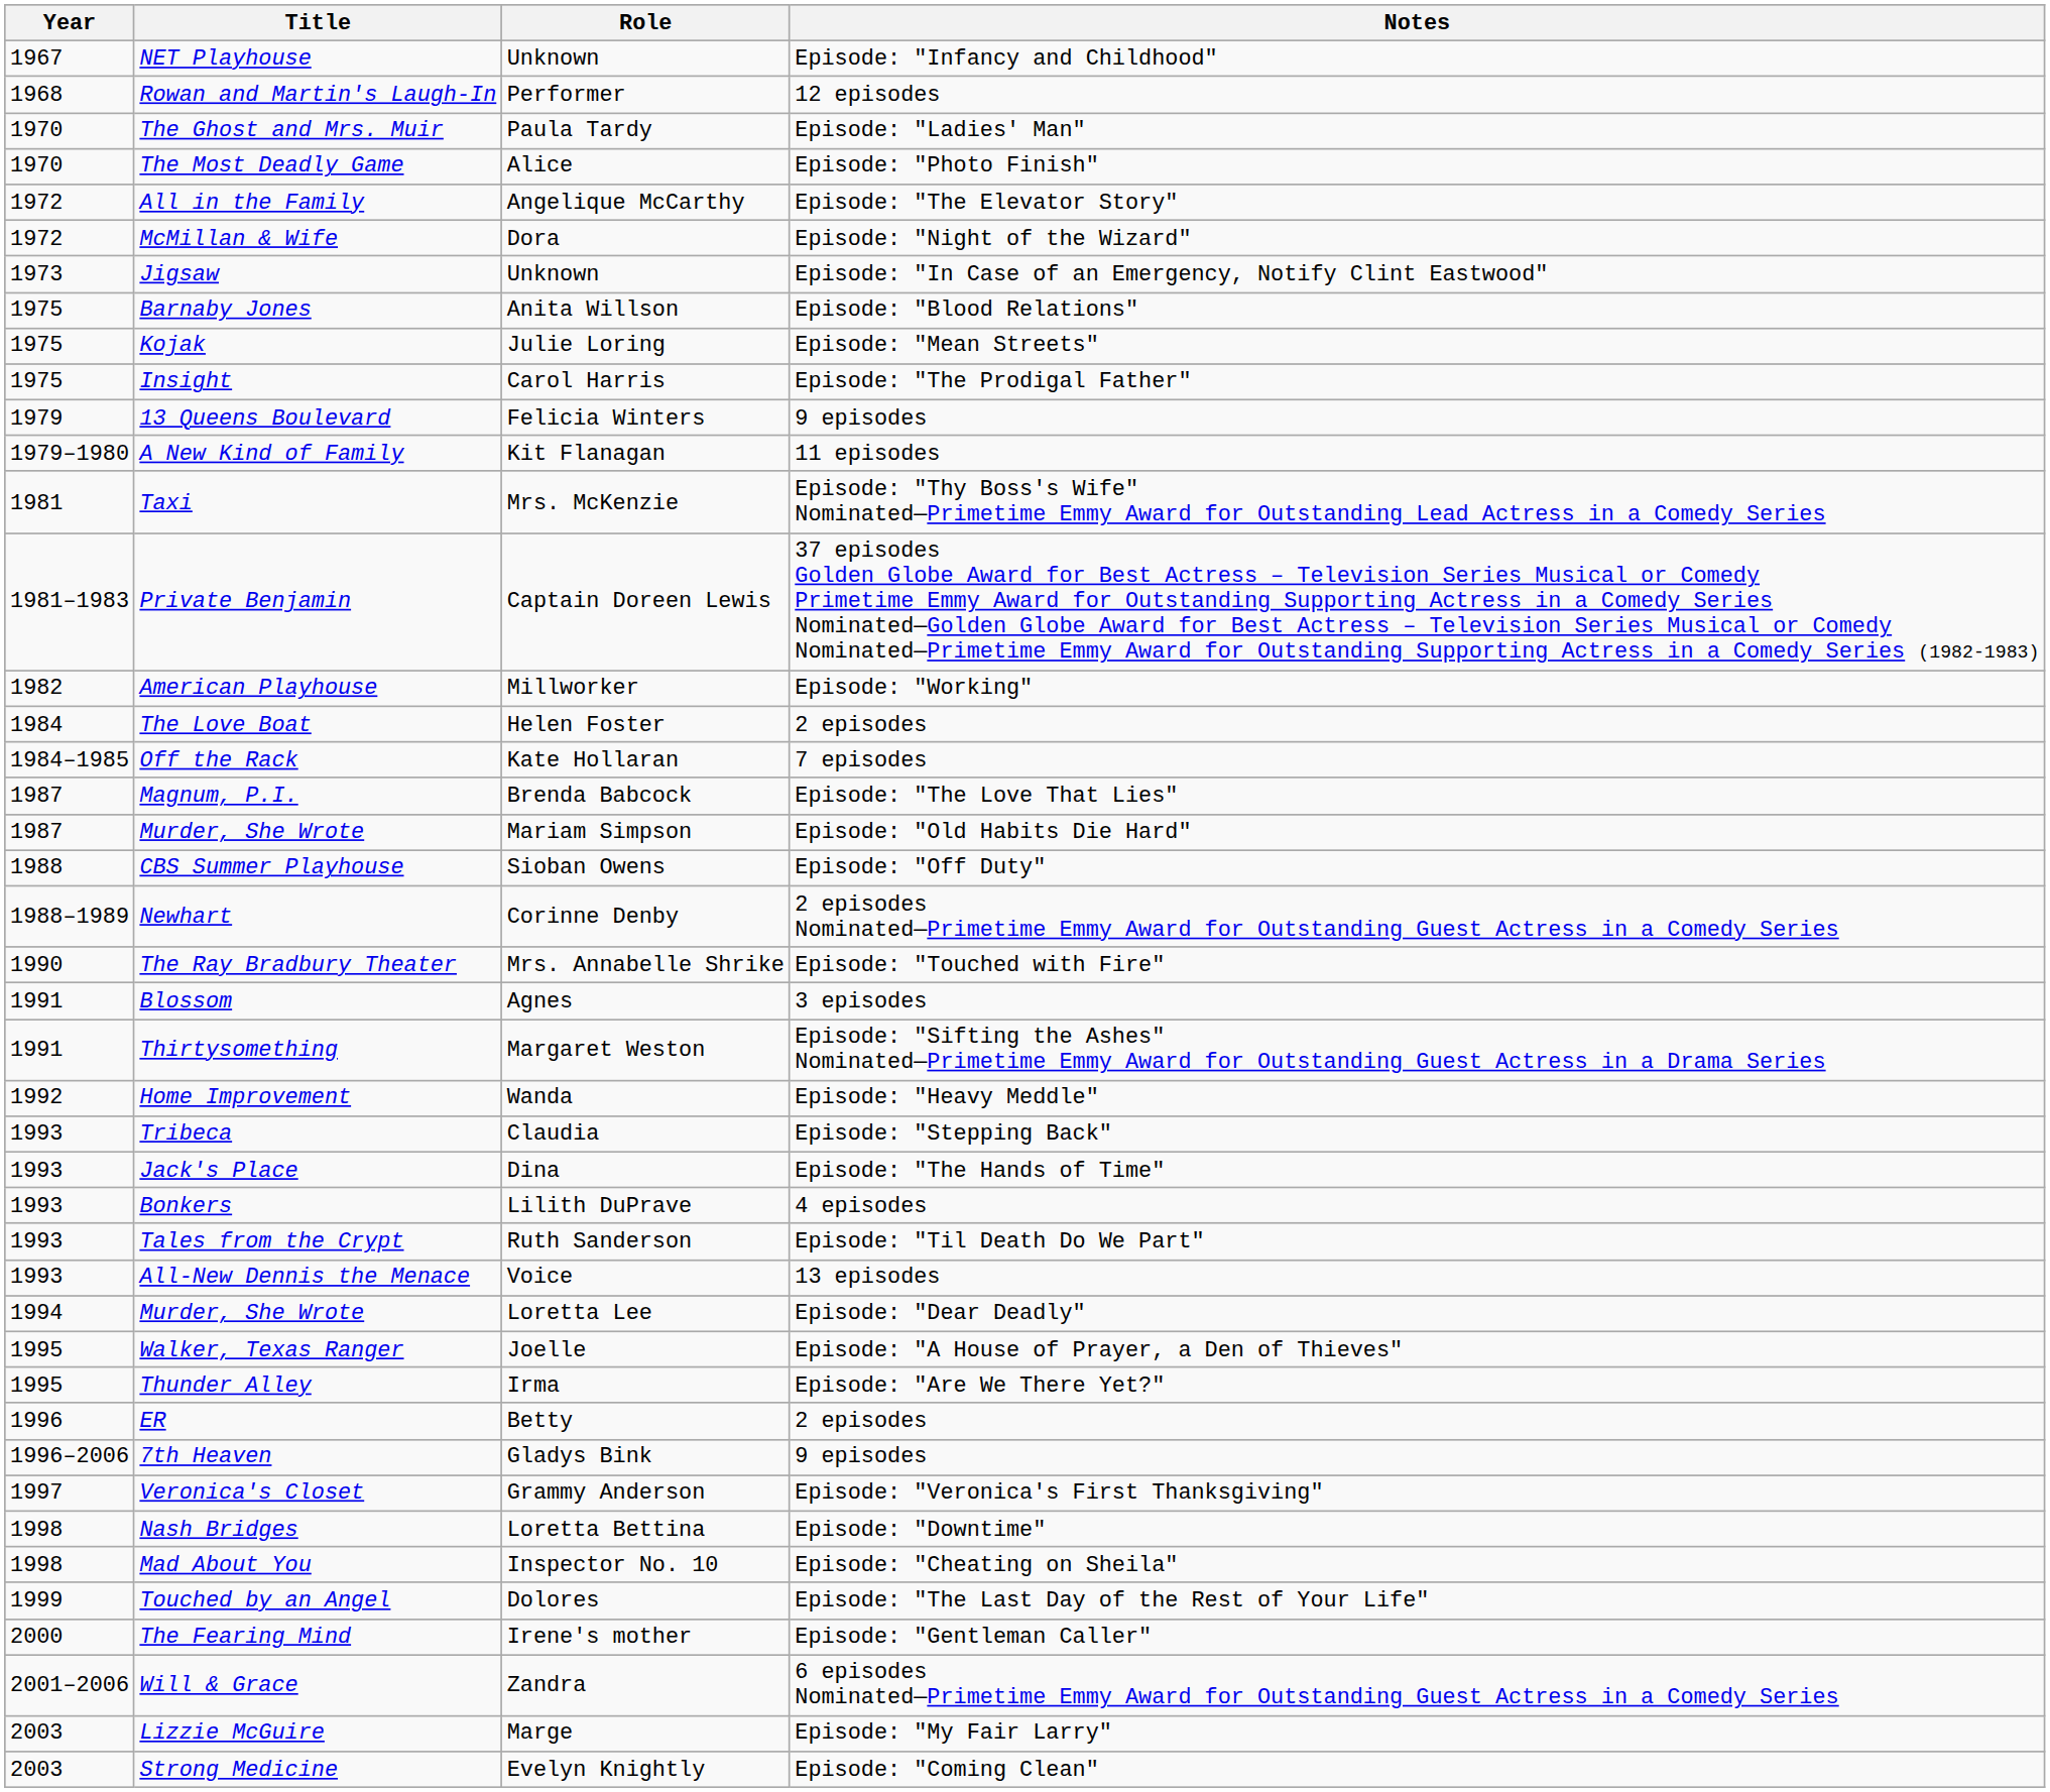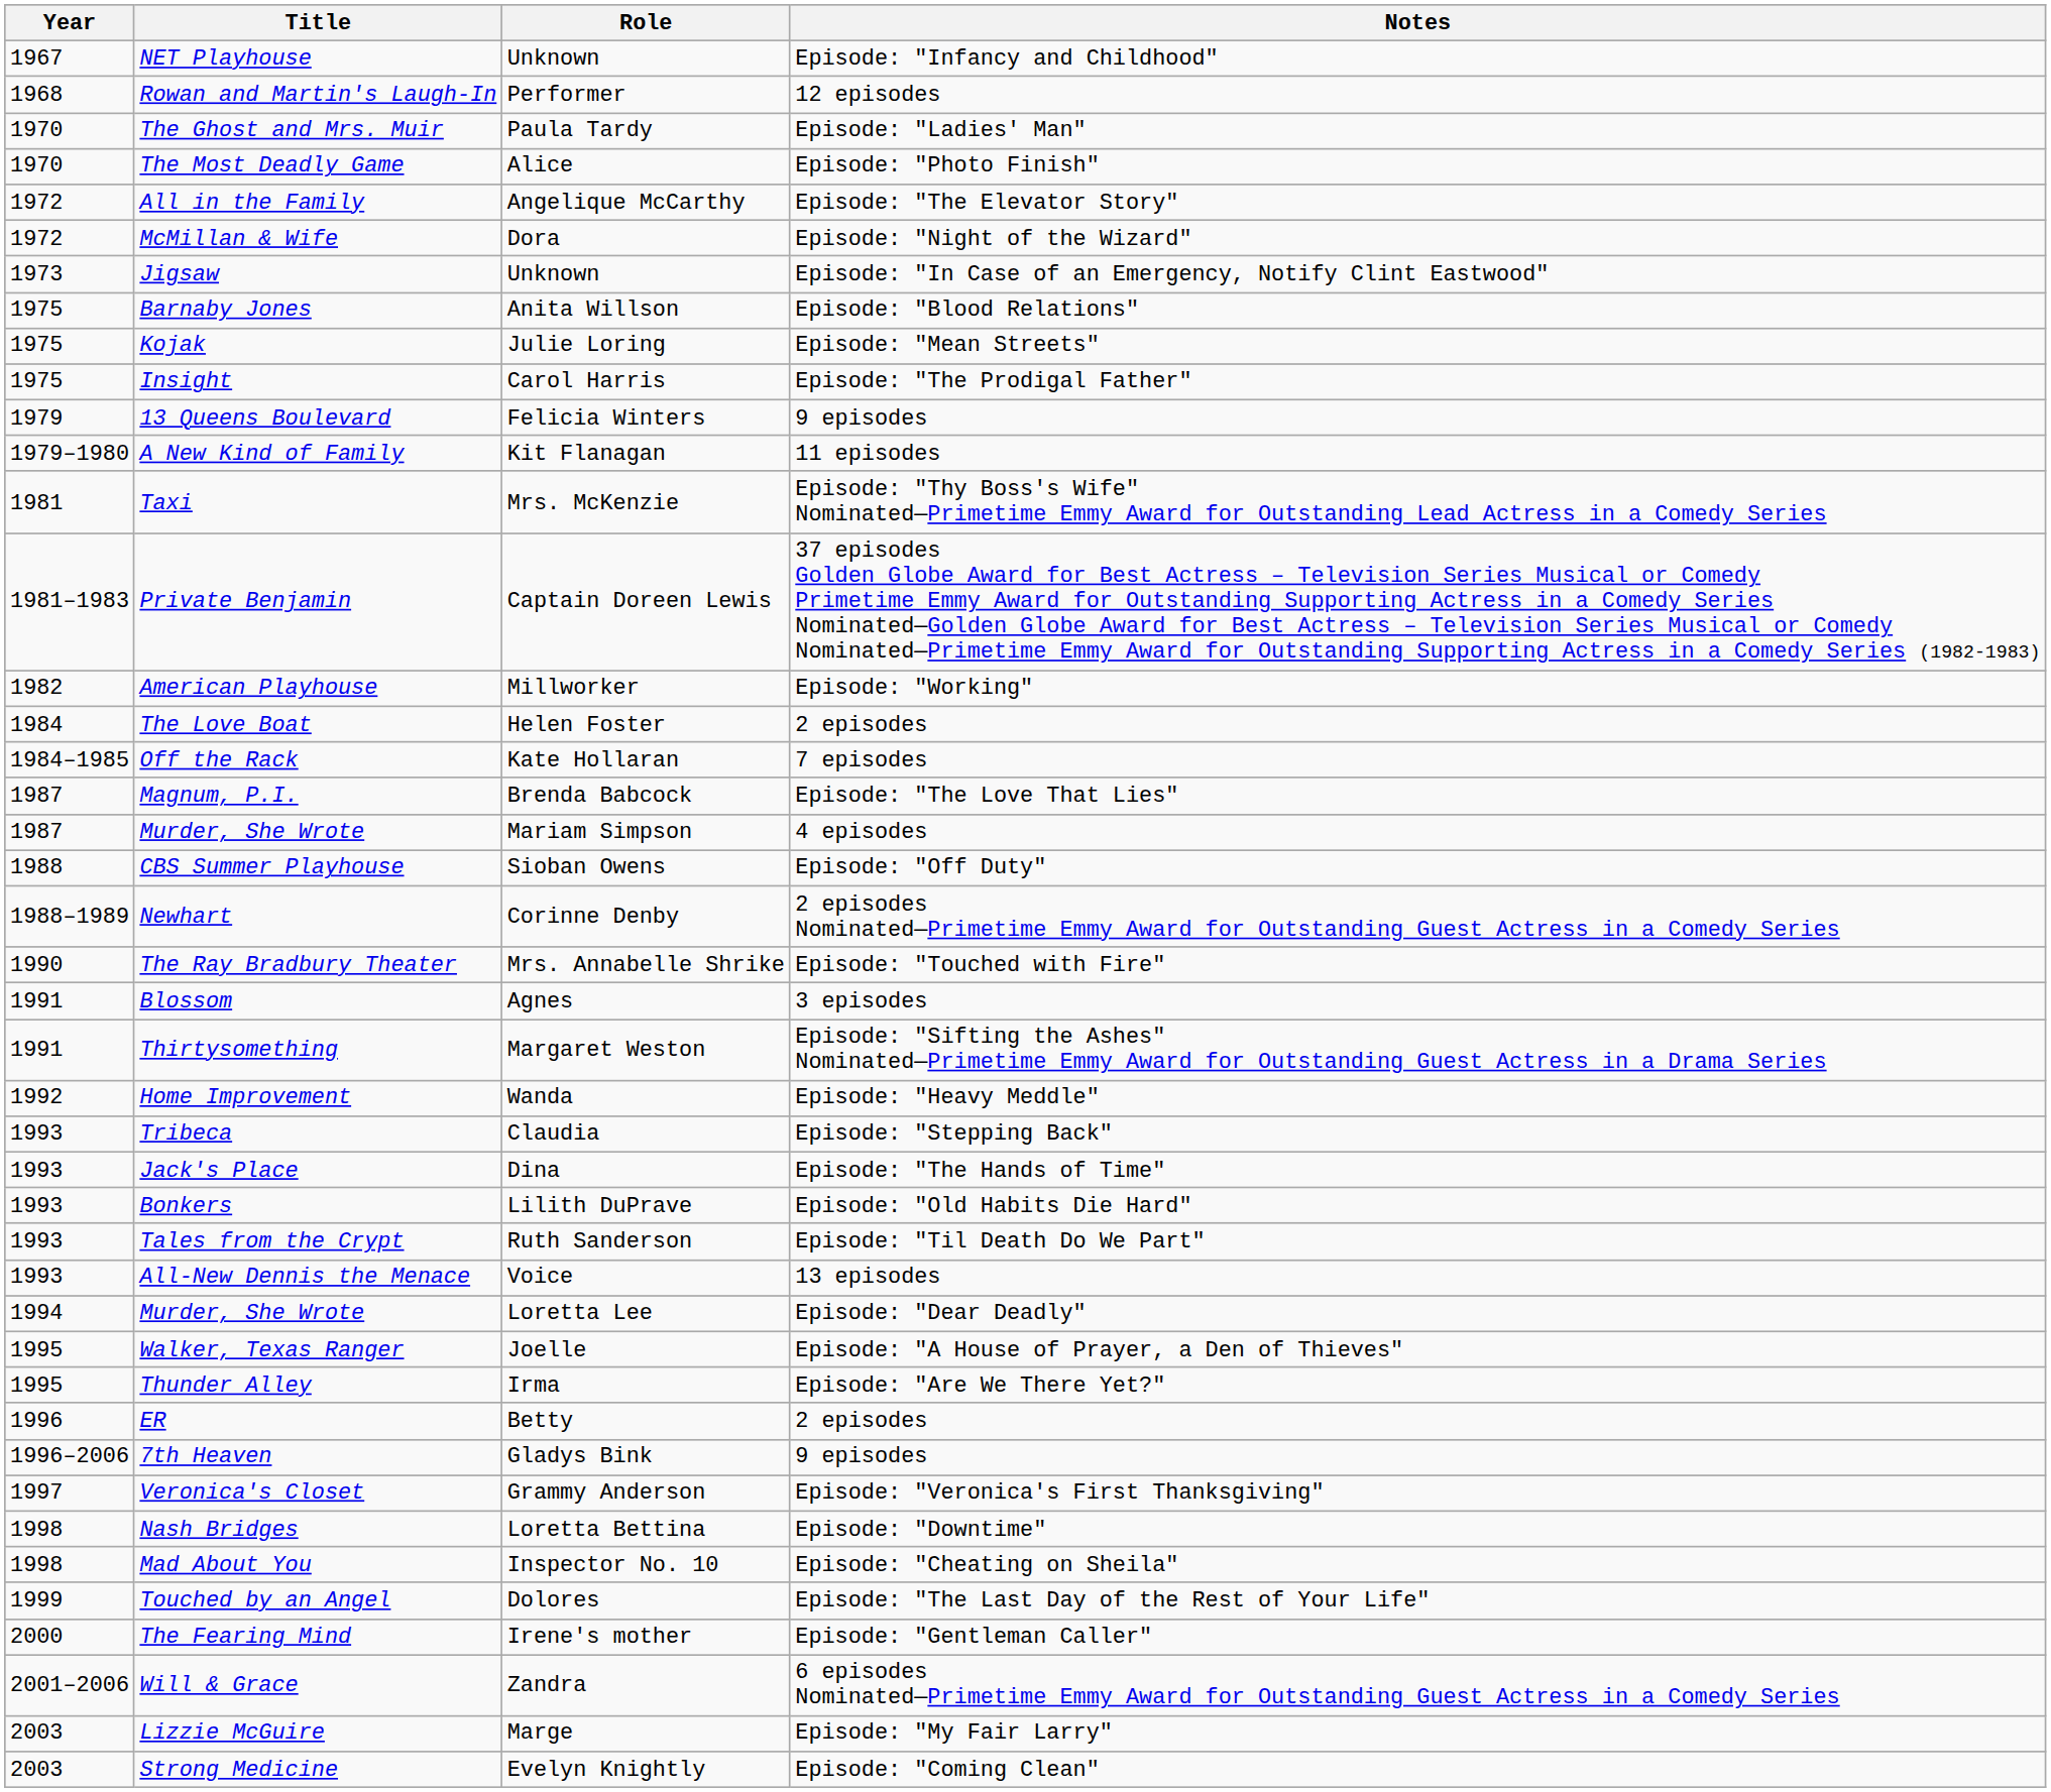Murder, She Wrote / Mariam Simpson | Notes: Episode: "Old Habits Die Hard" -> 4 episodes
Bonkers | Notes: 4 episodes -> Episode: "Old Habits Die Hard"
